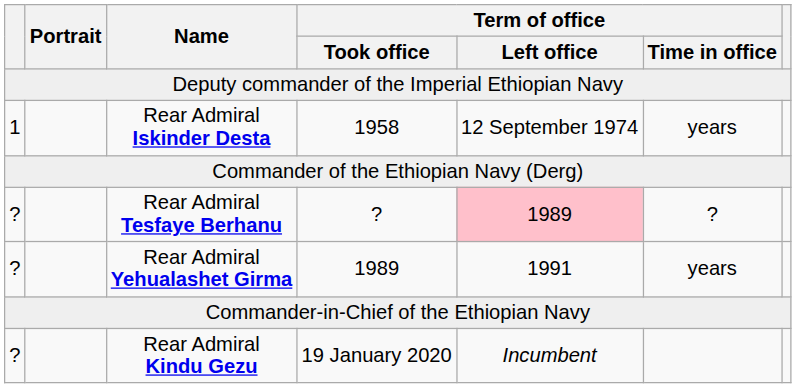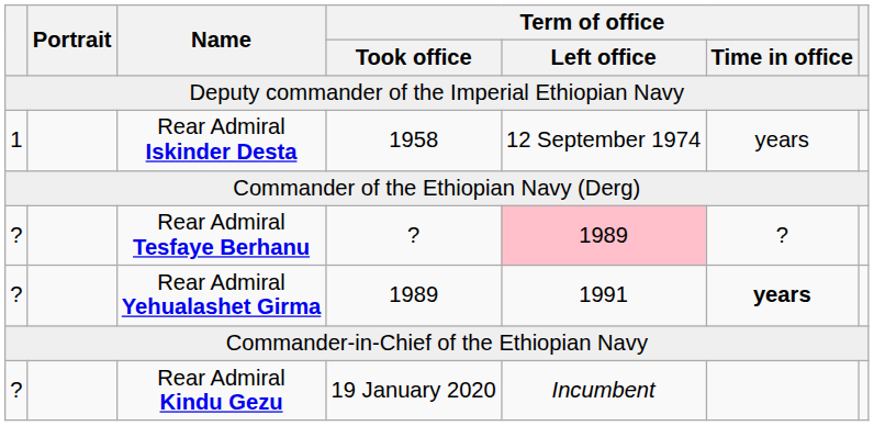Rear Admiral Yehualashet Girma | Term of office / Time in office: normal -> bold
